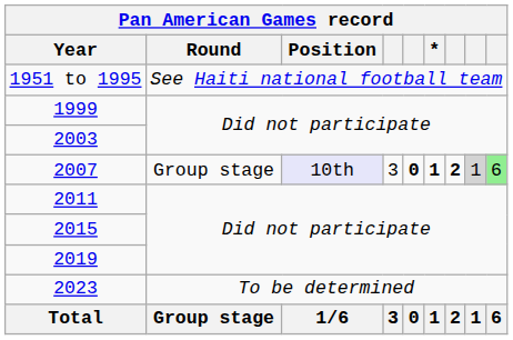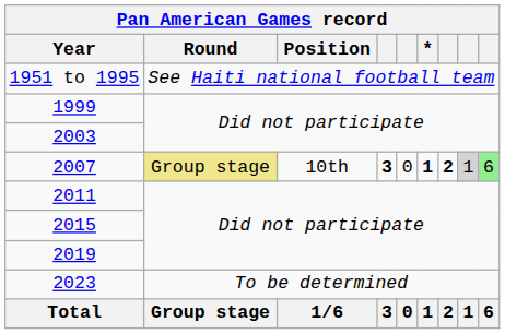2007 | Pan American Games record / Round: no background -> khaki background
2007 | Pan American Games record / Position: lavender background -> no background
2007 | column 4: normal -> bold
2007 | column 5: bold -> normal
